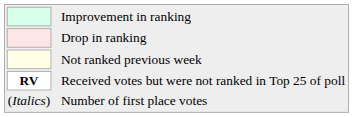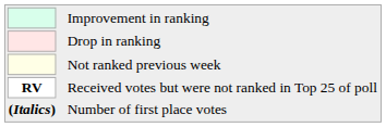Number of first place votes | column 1: normal -> bold
